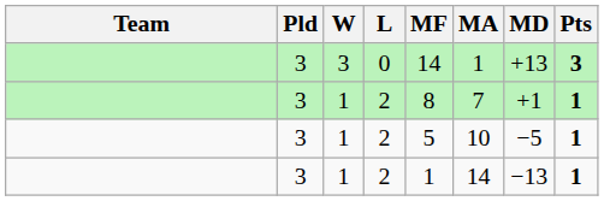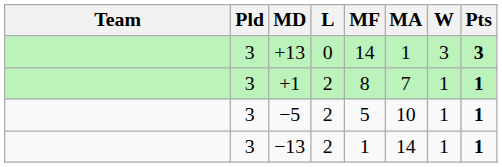columns swapped: W <-> MD
